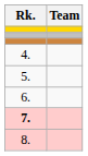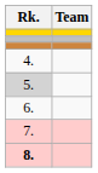row 6 | Rk.: no background -> lightgrey background
row 8 | Rk.: bold -> normal
row 9 | Rk.: normal -> bold
